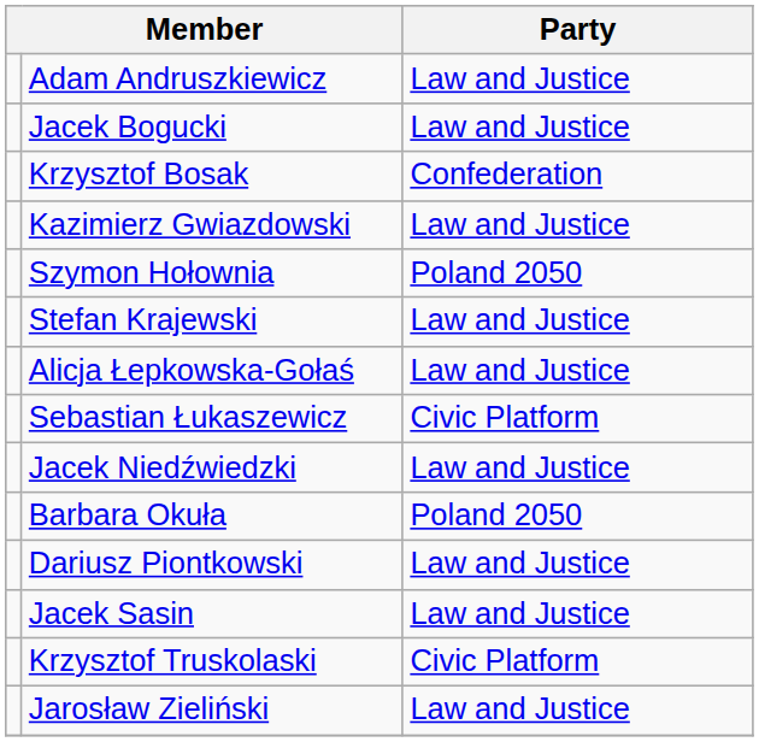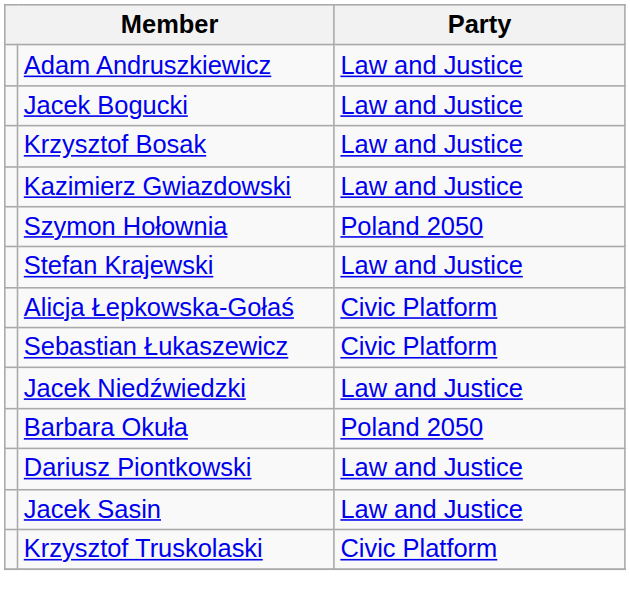Krzysztof Bosak | Party: Confederation -> Law and Justice
Alicja Łepkowska-Gołaś | Party: Law and Justice -> Civic Platform
- row: Jarosław Zieliński | Law and Justice
